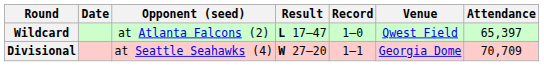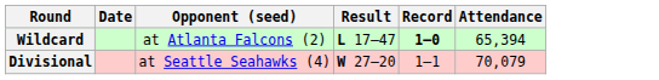- column: Venue | Qwest Field | Georgia Dome
Wildcard | Record: normal -> bold
Wildcard | Attendance: 65,397 -> 65,394
Divisional | Attendance: 70,709 -> 70,079
